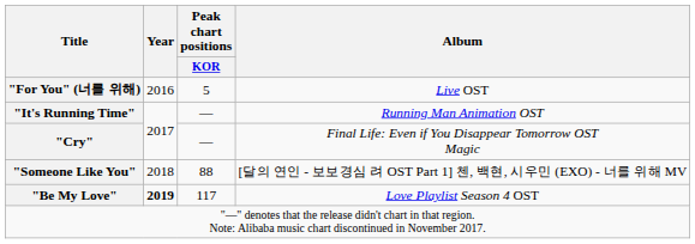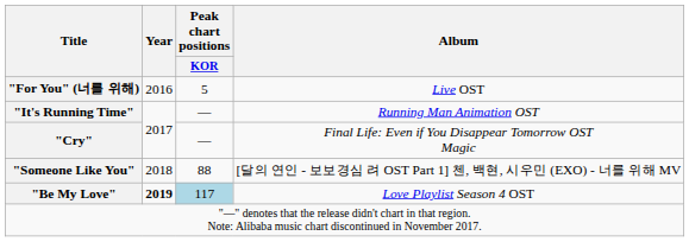"Be My Love" | Peak chart positions / KOR: no background -> lightblue background
